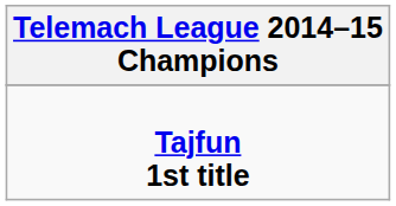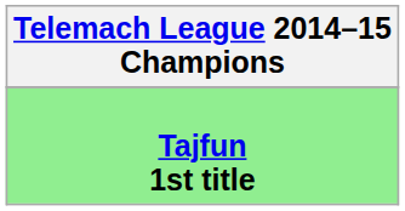row 2 | column 1: no background -> lightgreen background
